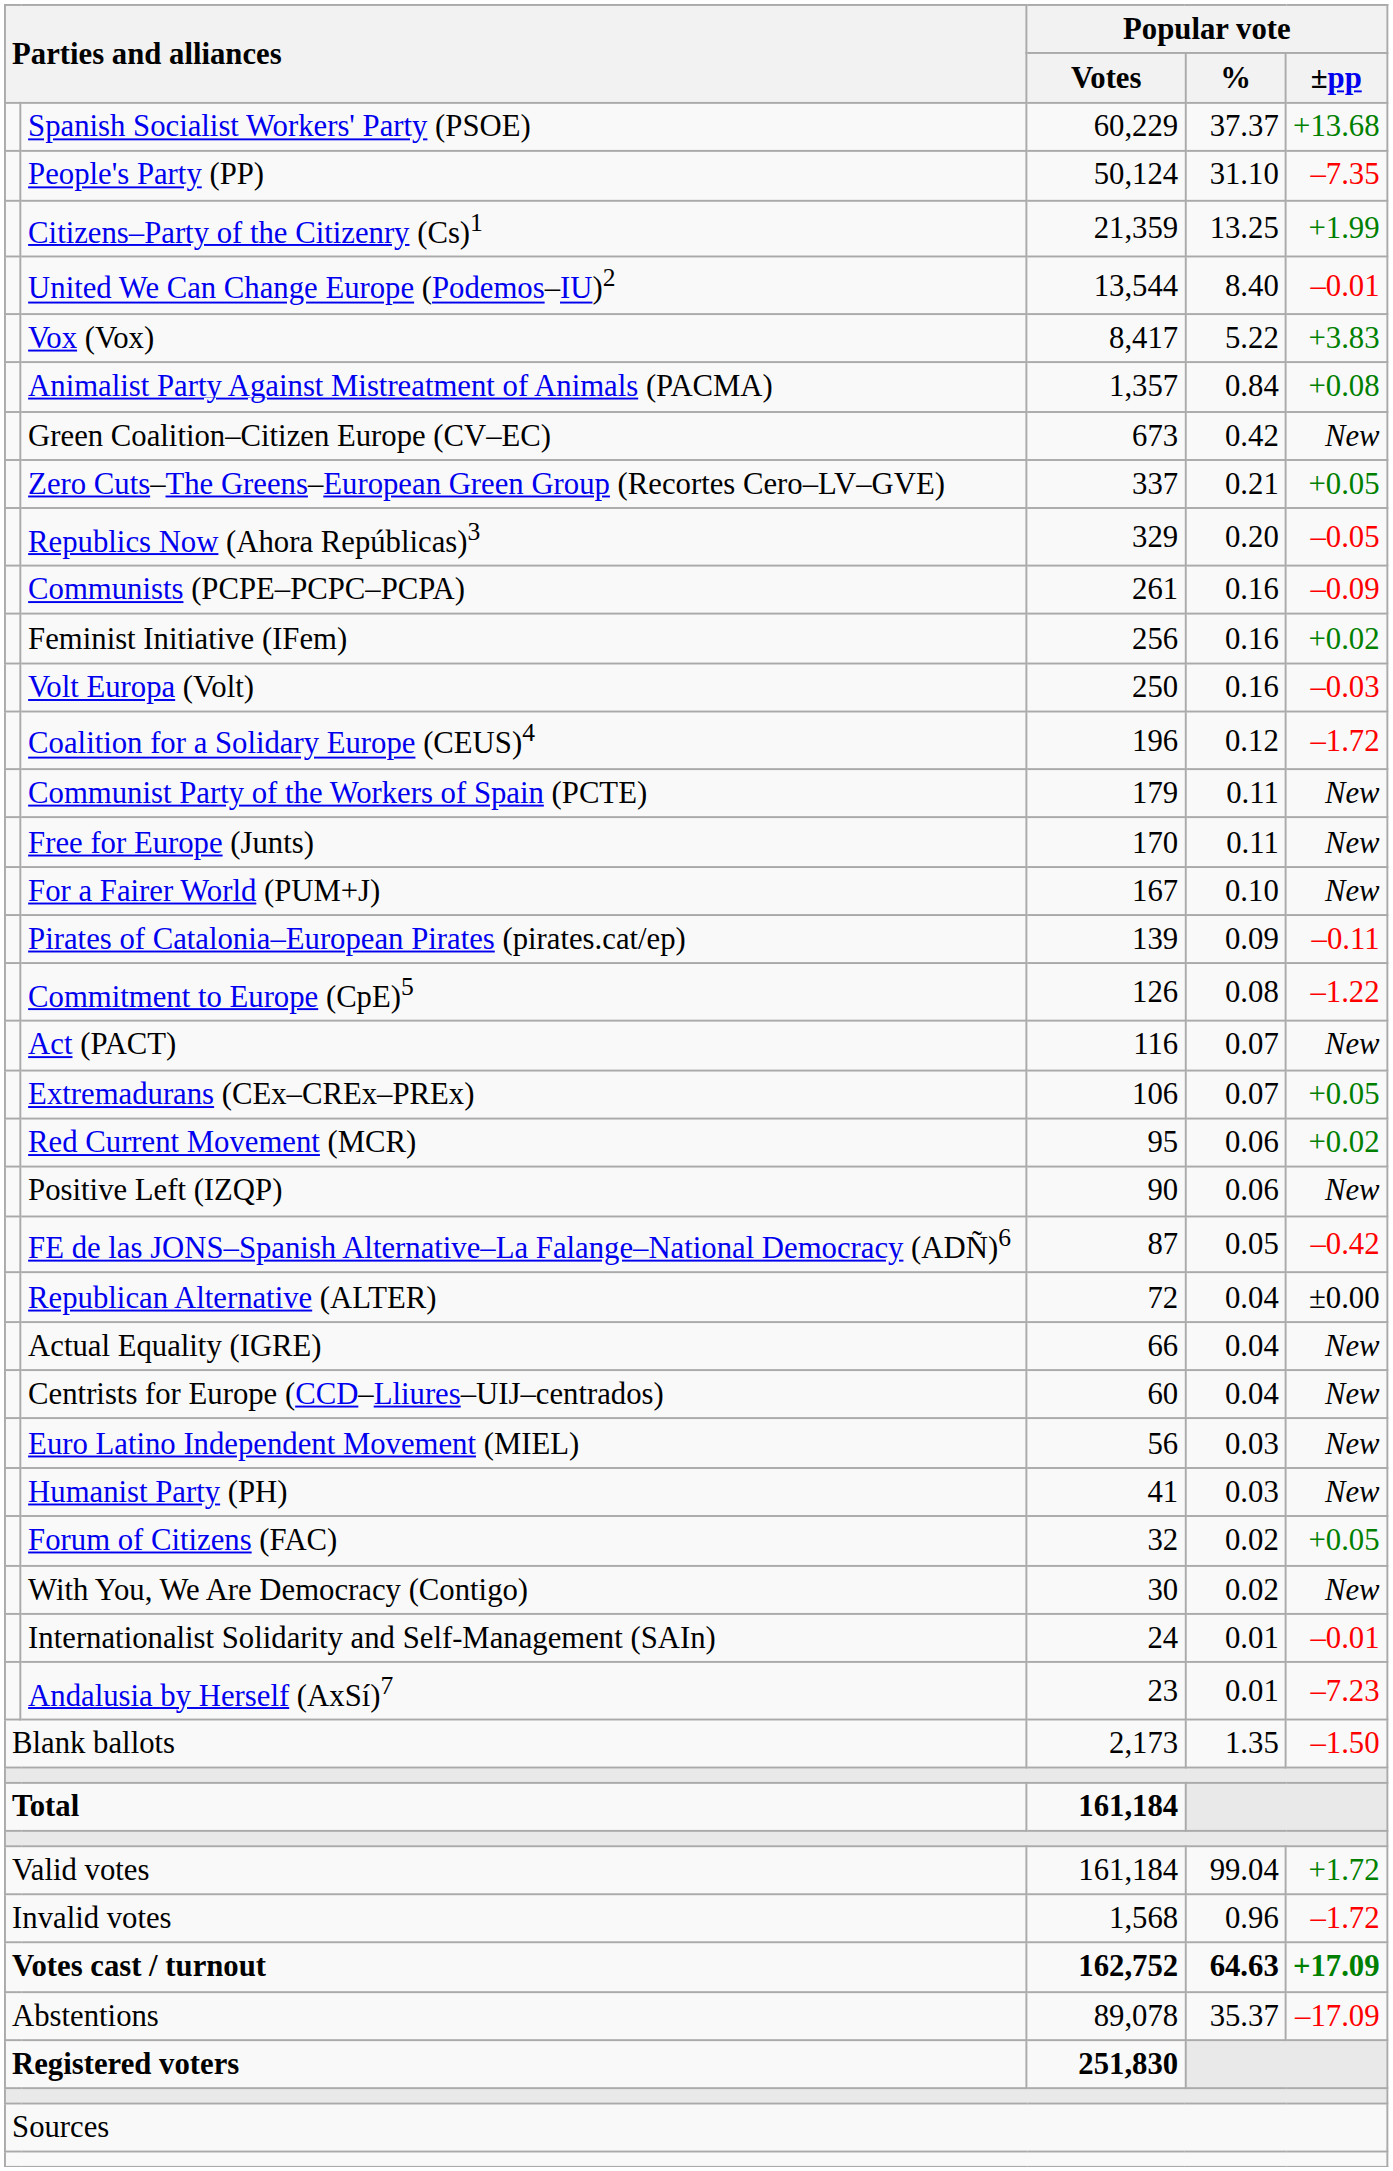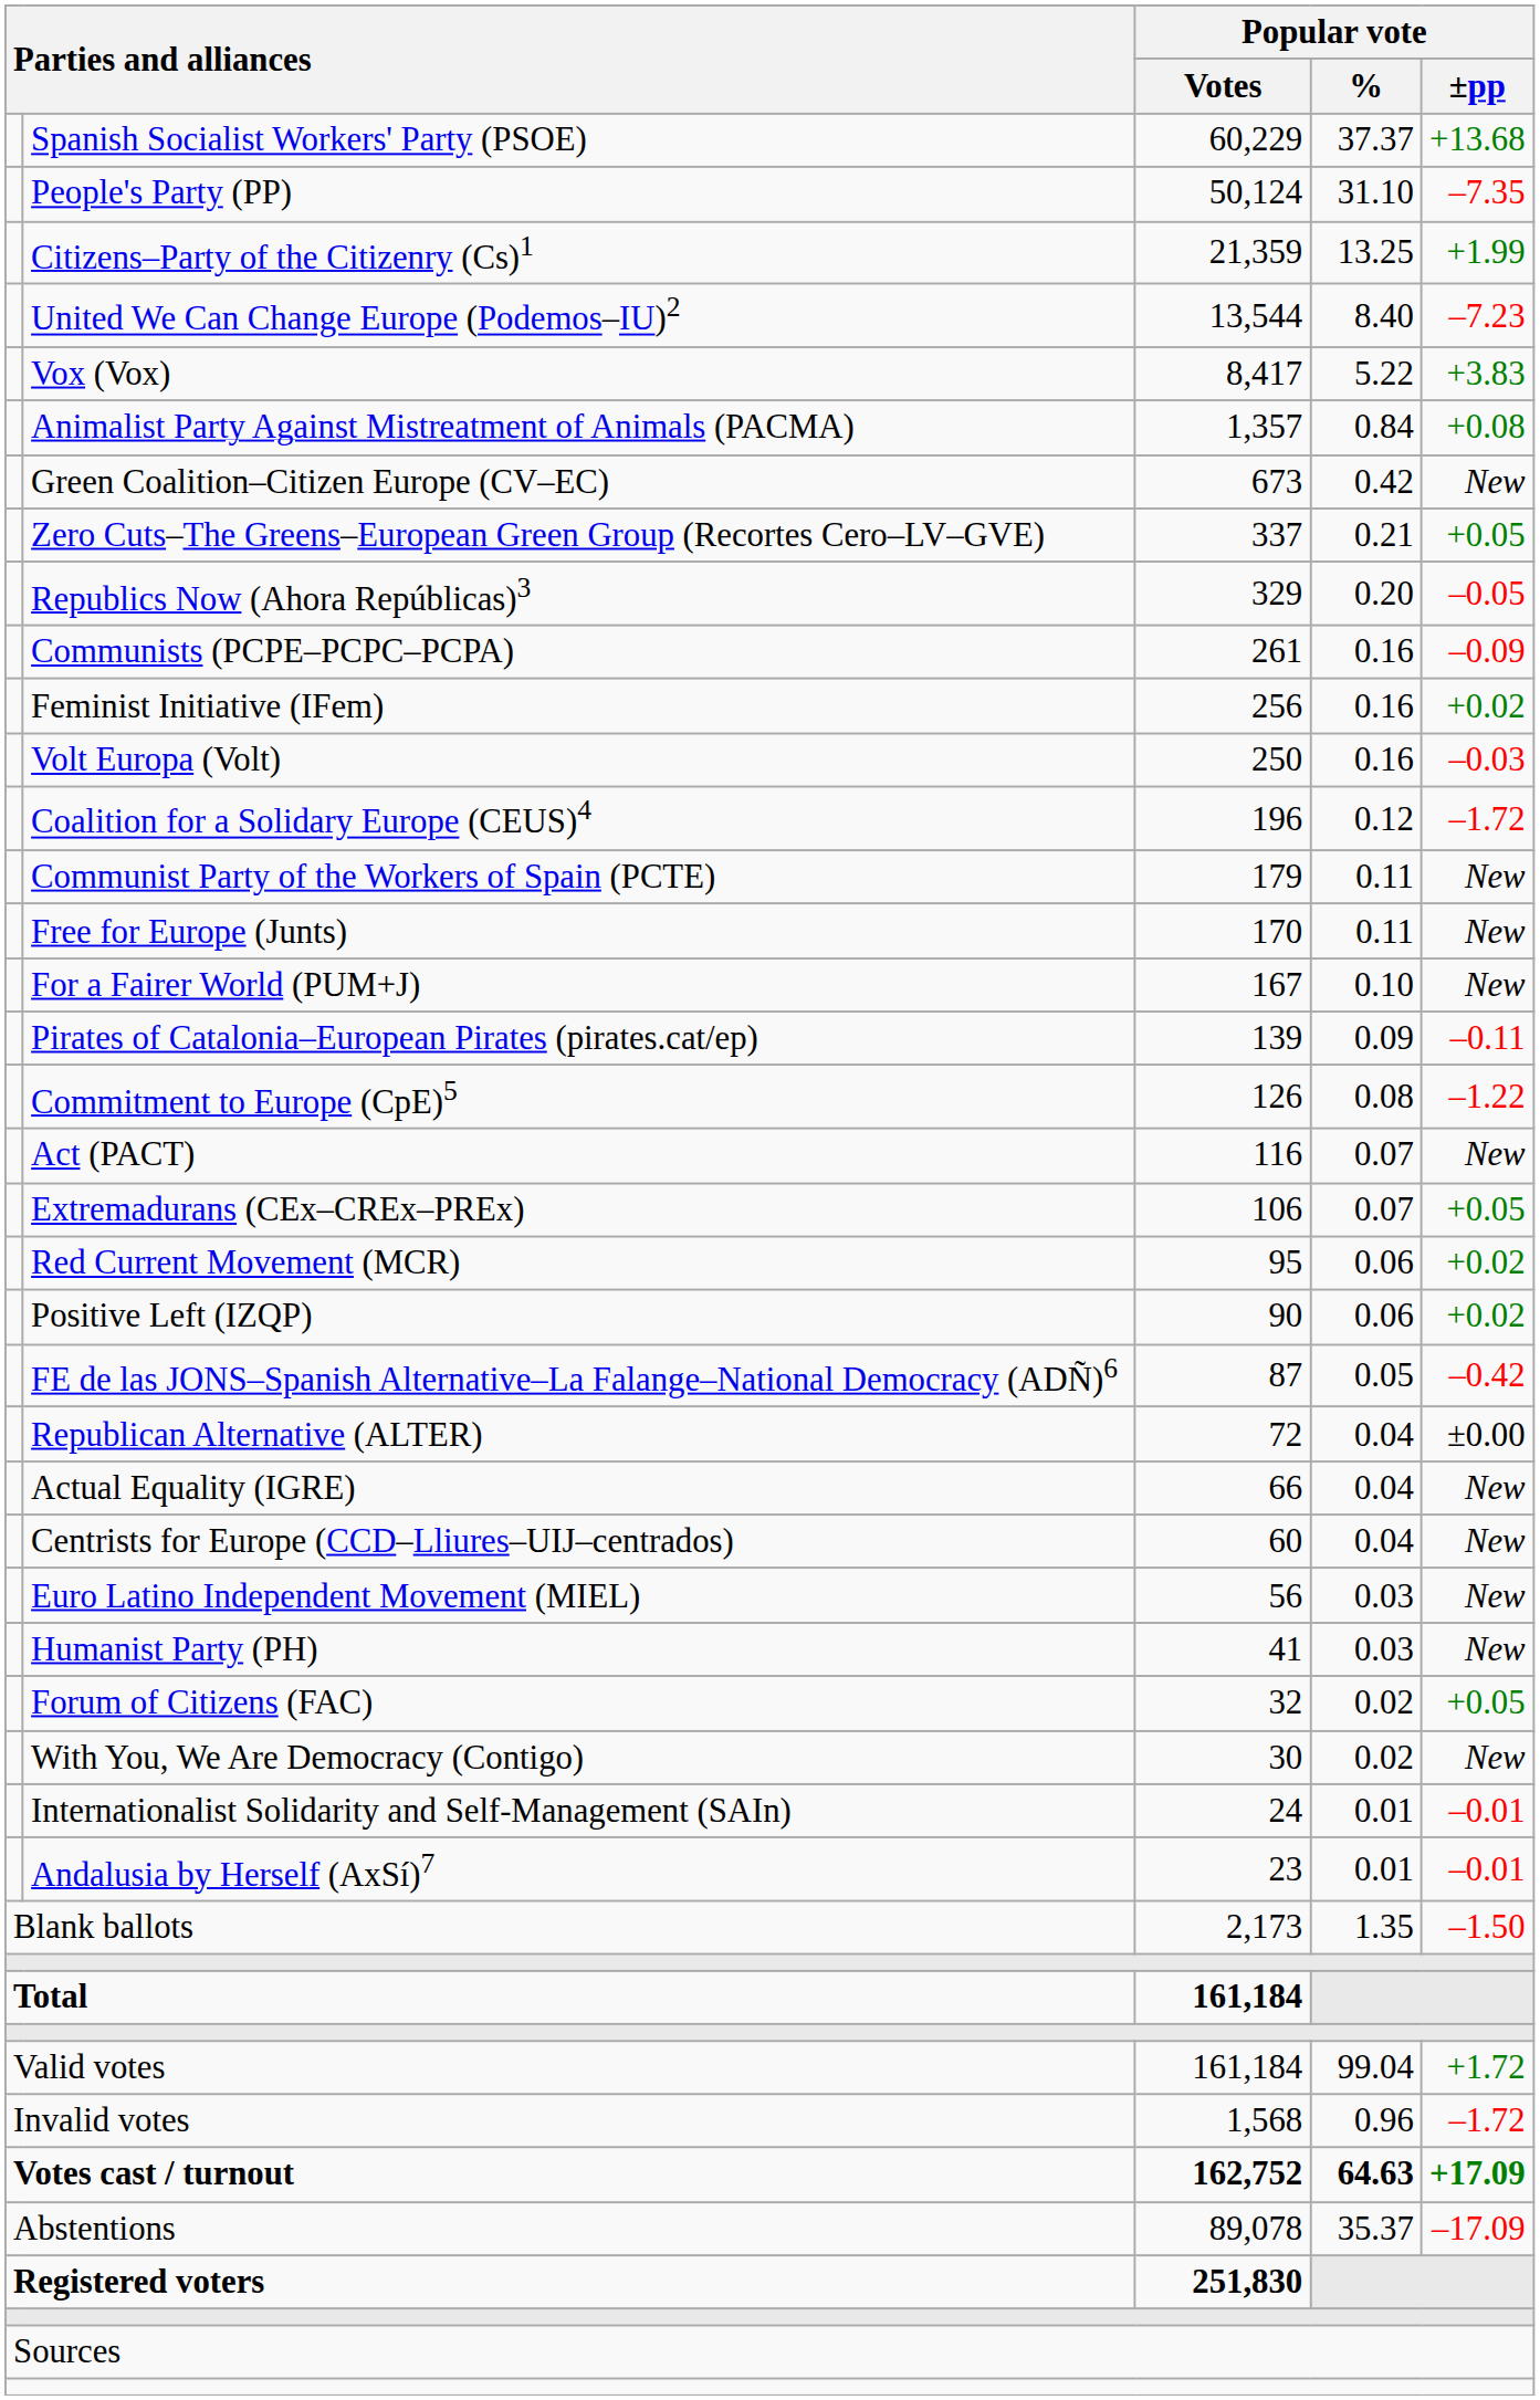United We Can Change Europe (Podemos–IU)2 | Popular vote / ±pp: –0.01 -> –7.23
Positive Left (IZQP) | Popular vote / ±pp: New -> +0.02
Andalusia by Herself (AxSí)7 | Popular vote / ±pp: –7.23 -> –0.01
